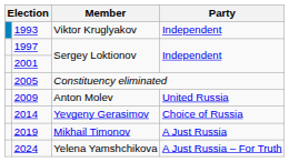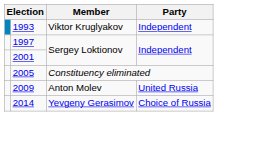- row: 2019 | Mikhail Timonov | A Just Russia
- row: 2024 | Yelena Yamshchikova | A Just Russia – For Truth
